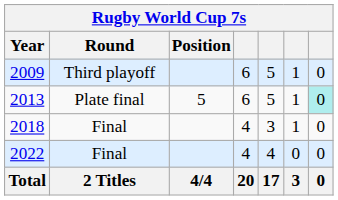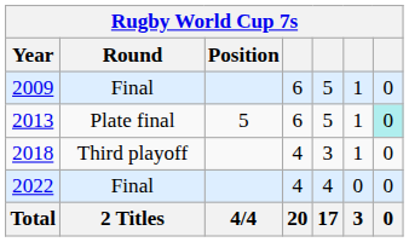2009 | Round: Third playoff -> Final
2018 | Round: Final -> Third playoff
